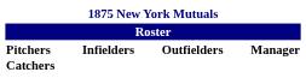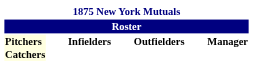Pitchers Catchers | column 1: no background -> lightyellow background
